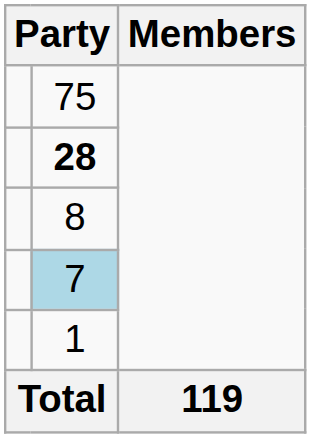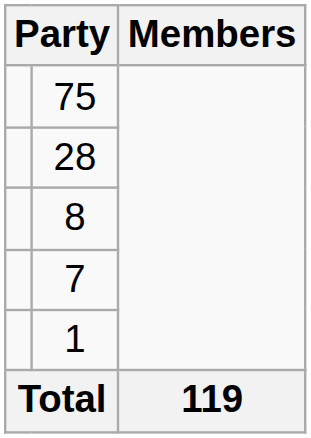28 | column 2: bold -> normal
7 | column 2: lightblue background -> no background
